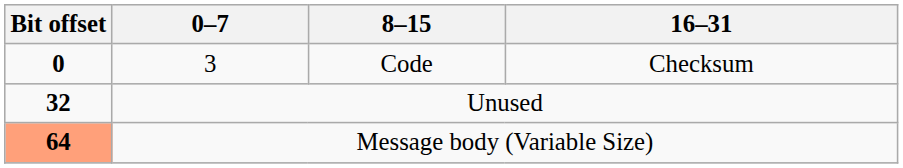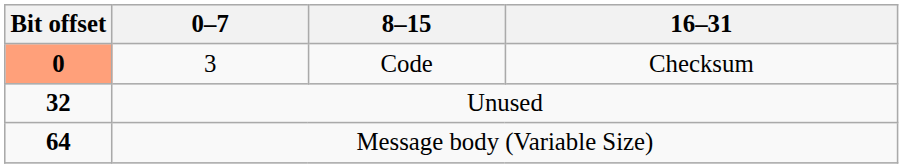3 | Bit offset: no background -> lightsalmon background
Message body (Variable Size) | Bit offset: lightsalmon background -> no background
